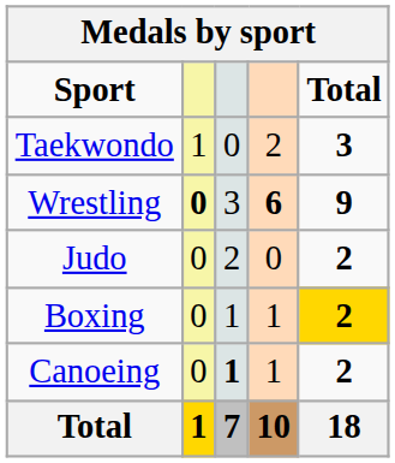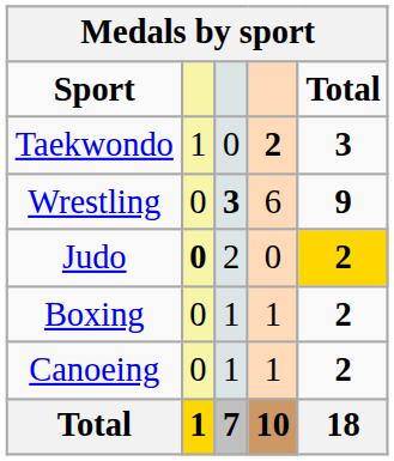Taekwondo | column 4: normal -> bold
Wrestling | column 2: bold -> normal
Wrestling | column 3: normal -> bold
Wrestling | column 4: bold -> normal
Judo | column 2: normal -> bold
Judo | Total: no background -> gold background
Boxing | Total: gold background -> no background
Canoeing | column 3: bold -> normal
